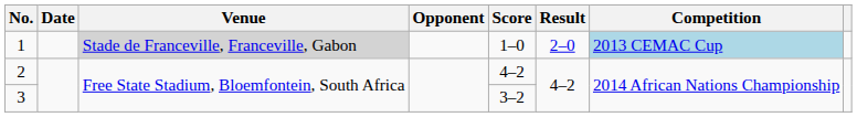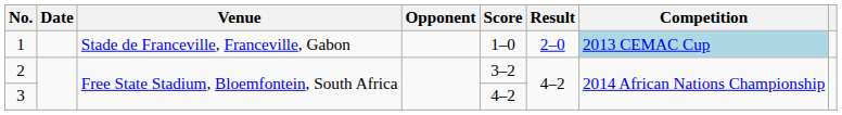1 | Venue: lightgrey background -> no background
2 | Score: 4–2 -> 3–2
3 | Score: 3–2 -> 4–2
